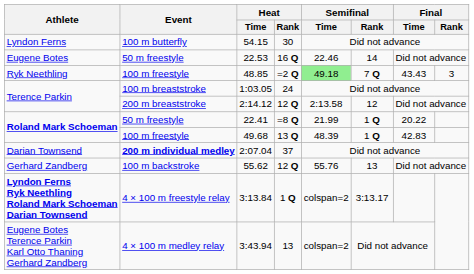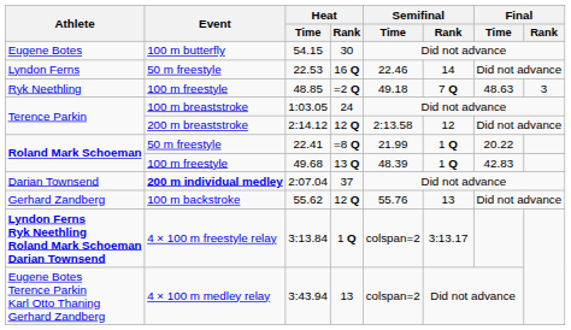54.15 | Athlete: Lyndon Ferns -> Eugene Botes
22.53 | Athlete: Eugene Botes -> Lyndon Ferns
48.85 | Semifinal / Time: lightgreen background -> no background
48.85 | Final / Time: 43.43 -> 48.63
